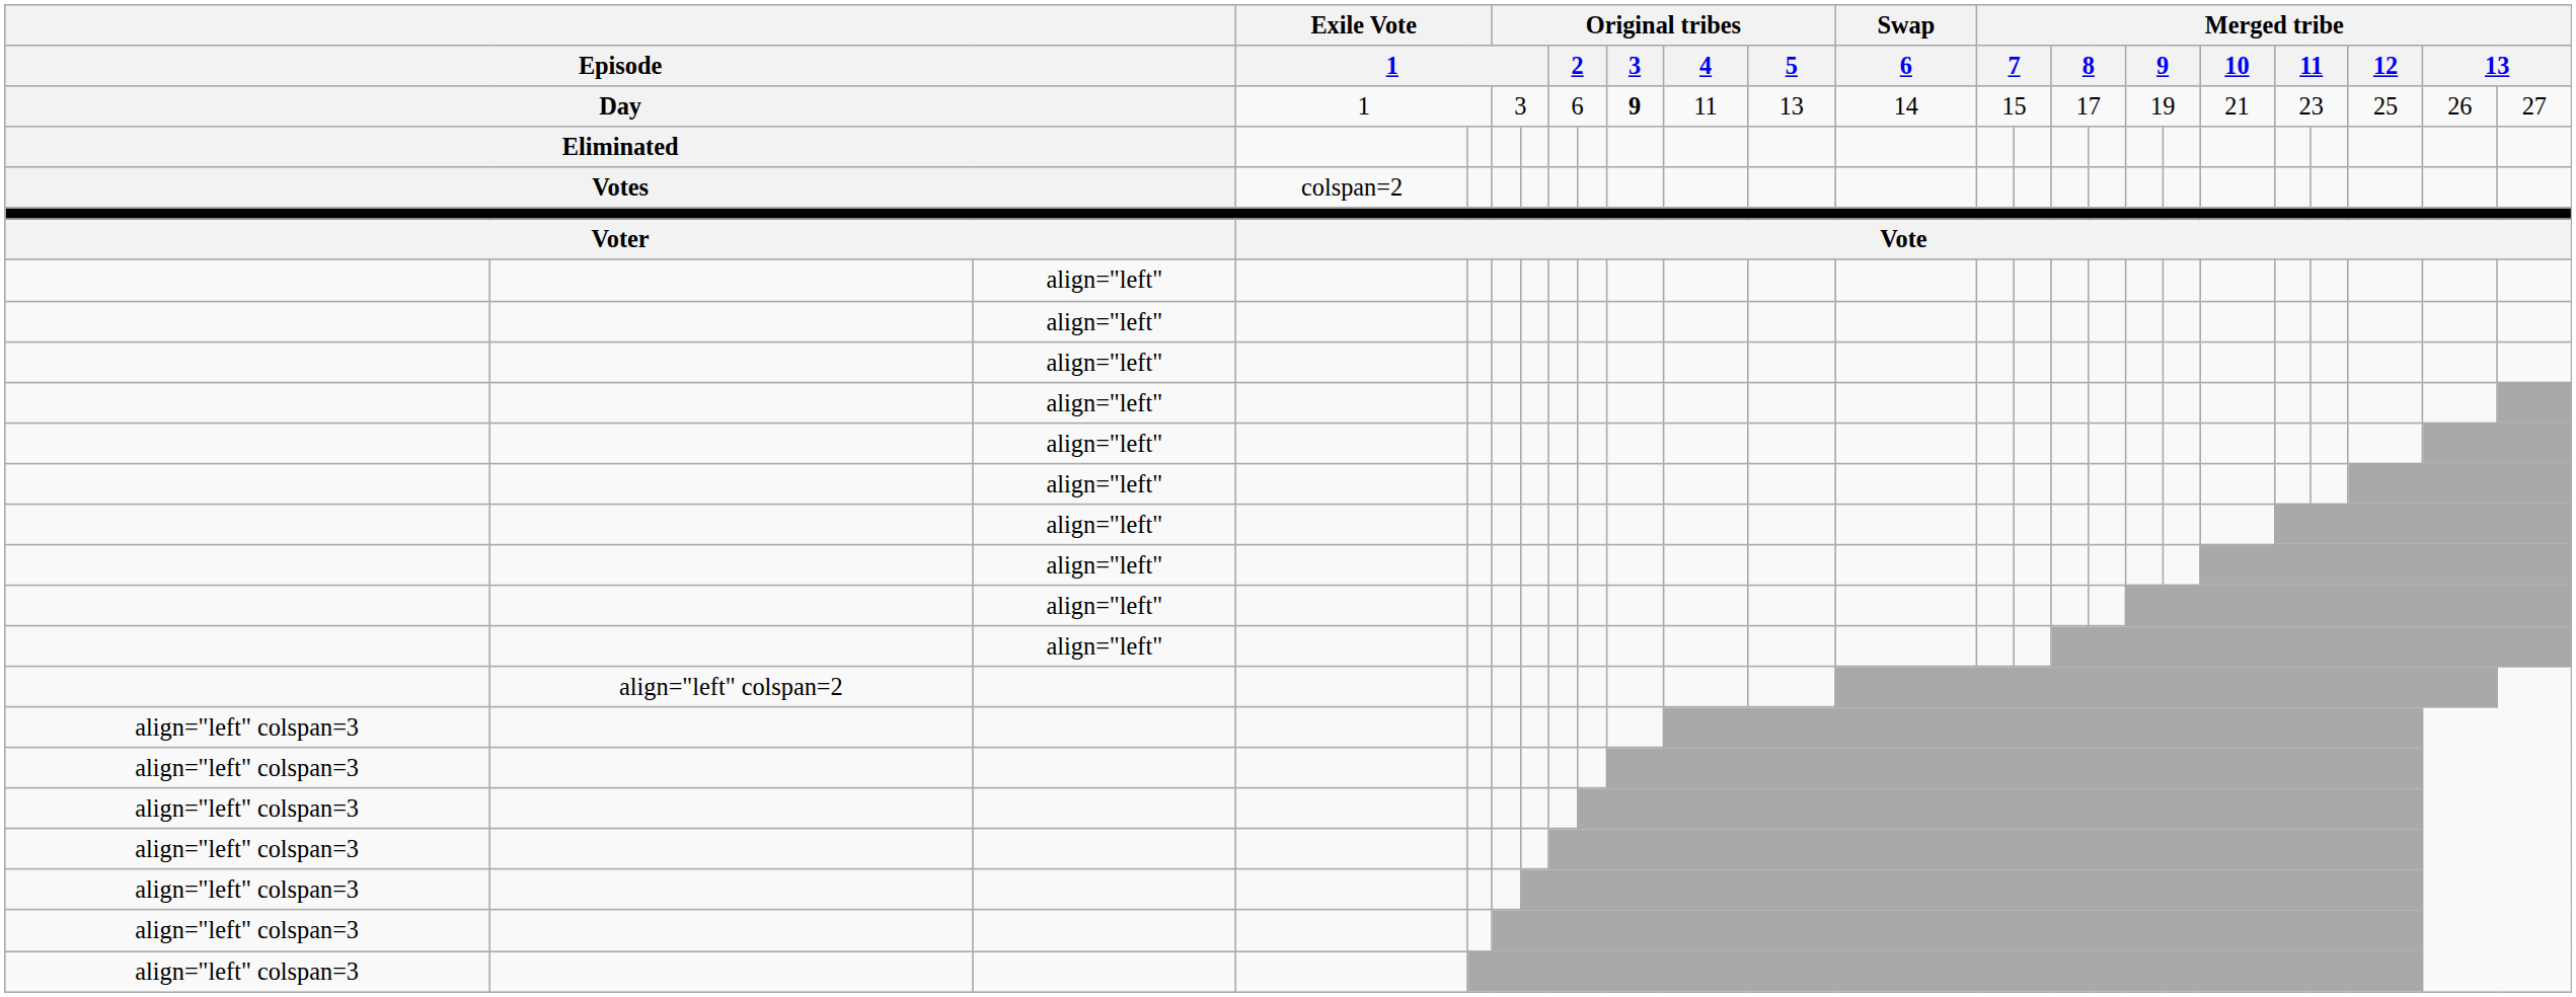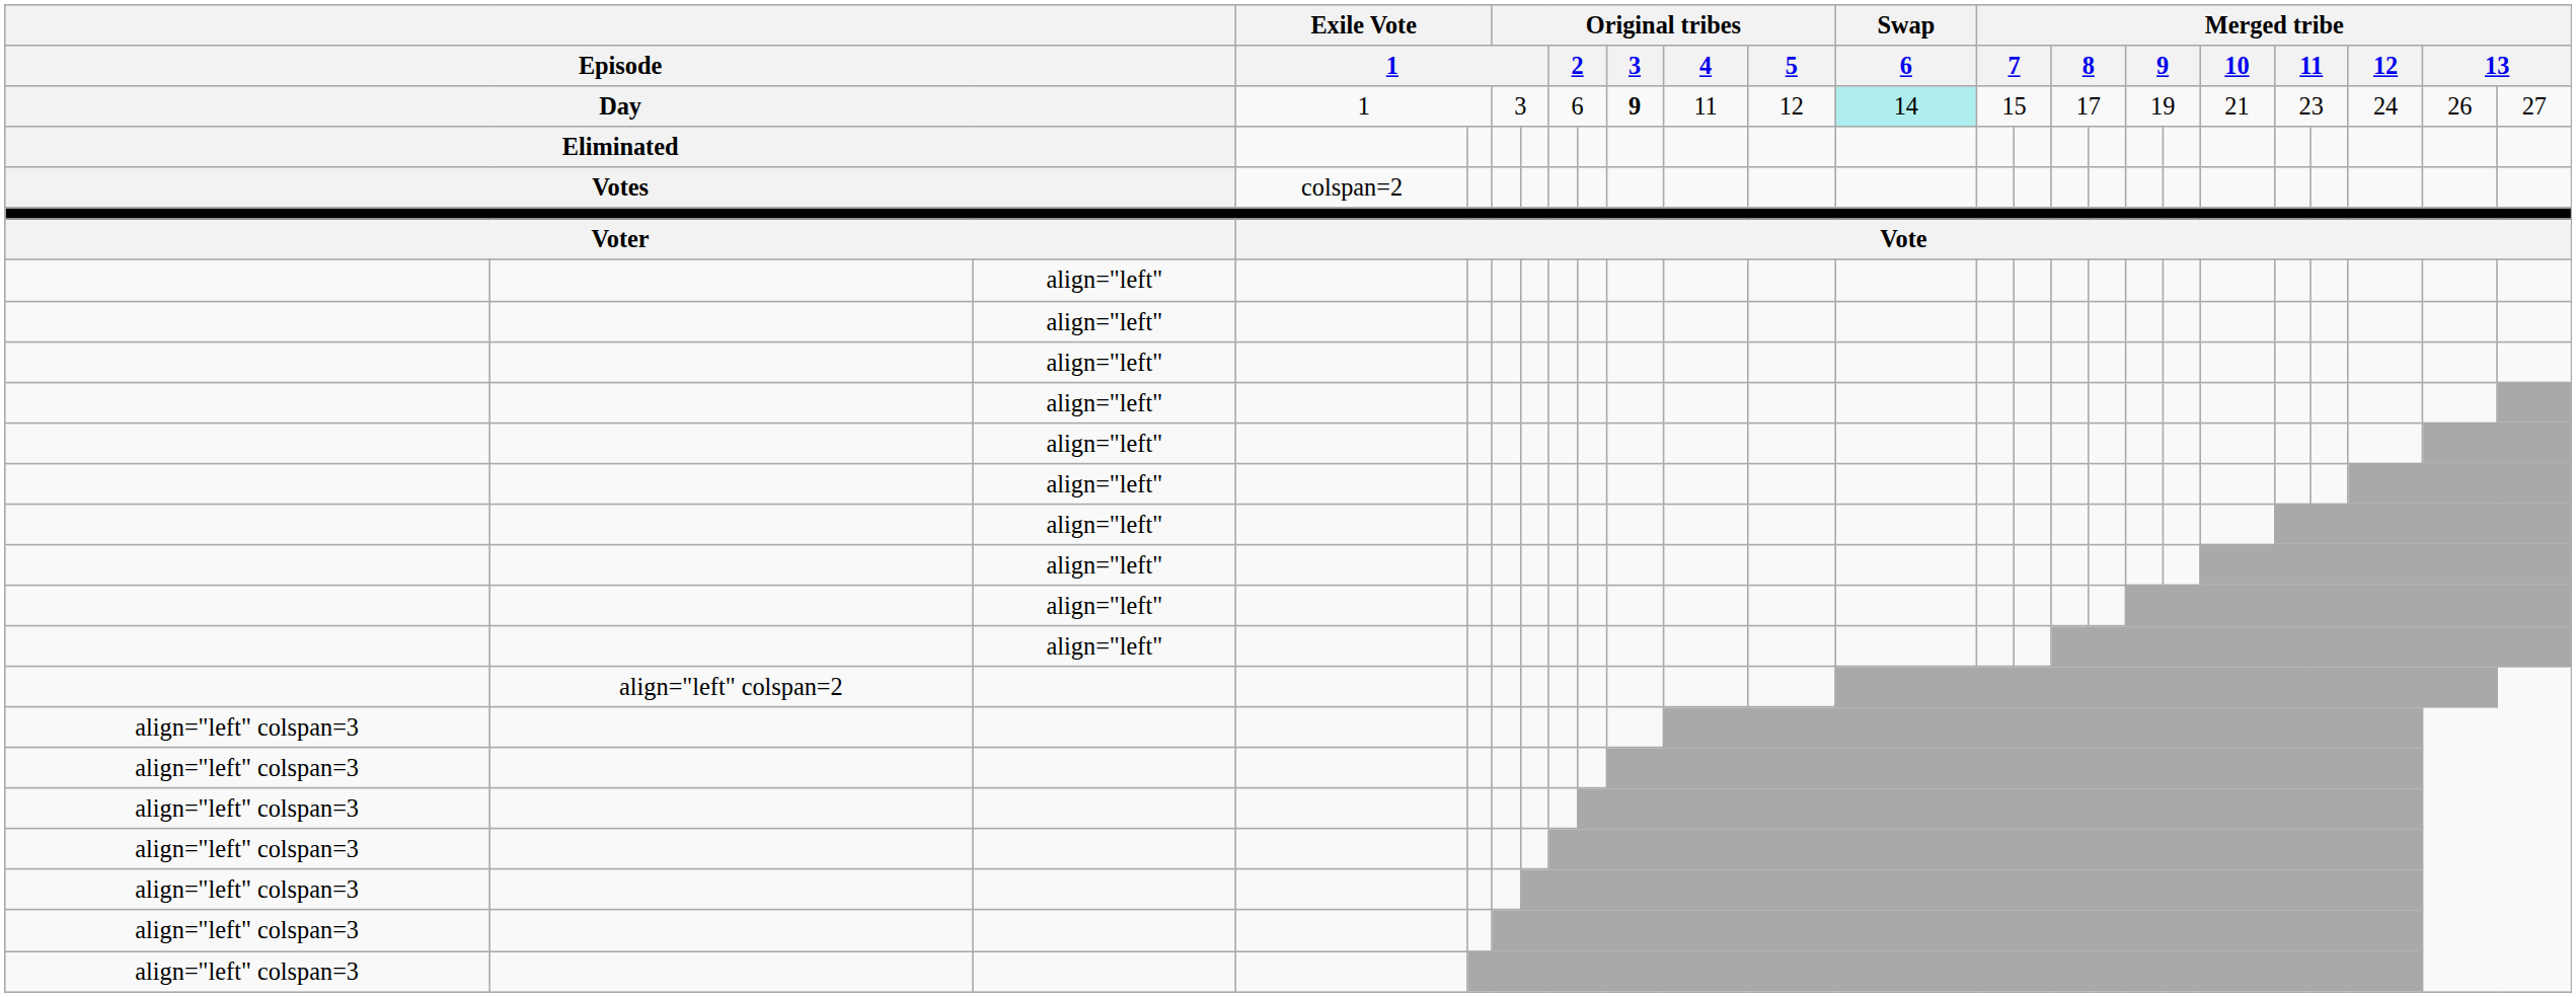Day | Original tribes / 5: 13 -> 12
Day | Swap / 6: no background -> paleturquoise background
Day | Merged tribe / 12: 25 -> 24
